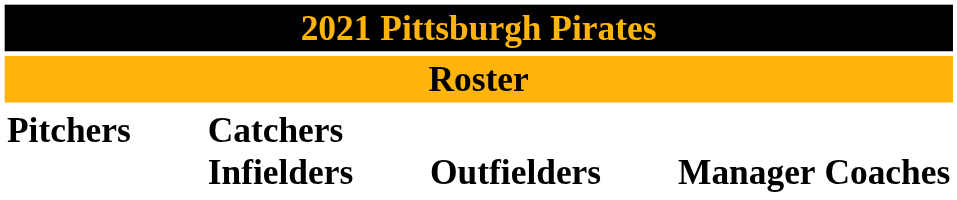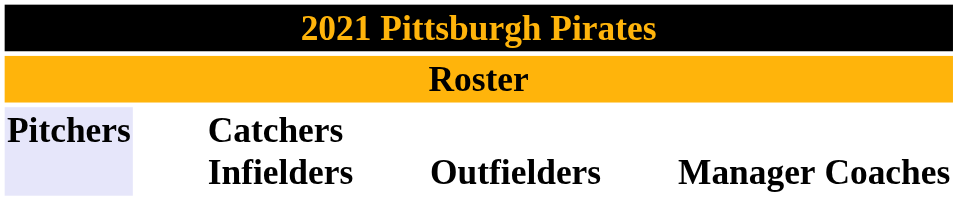Pitchers | column 1: no background -> lavender background
